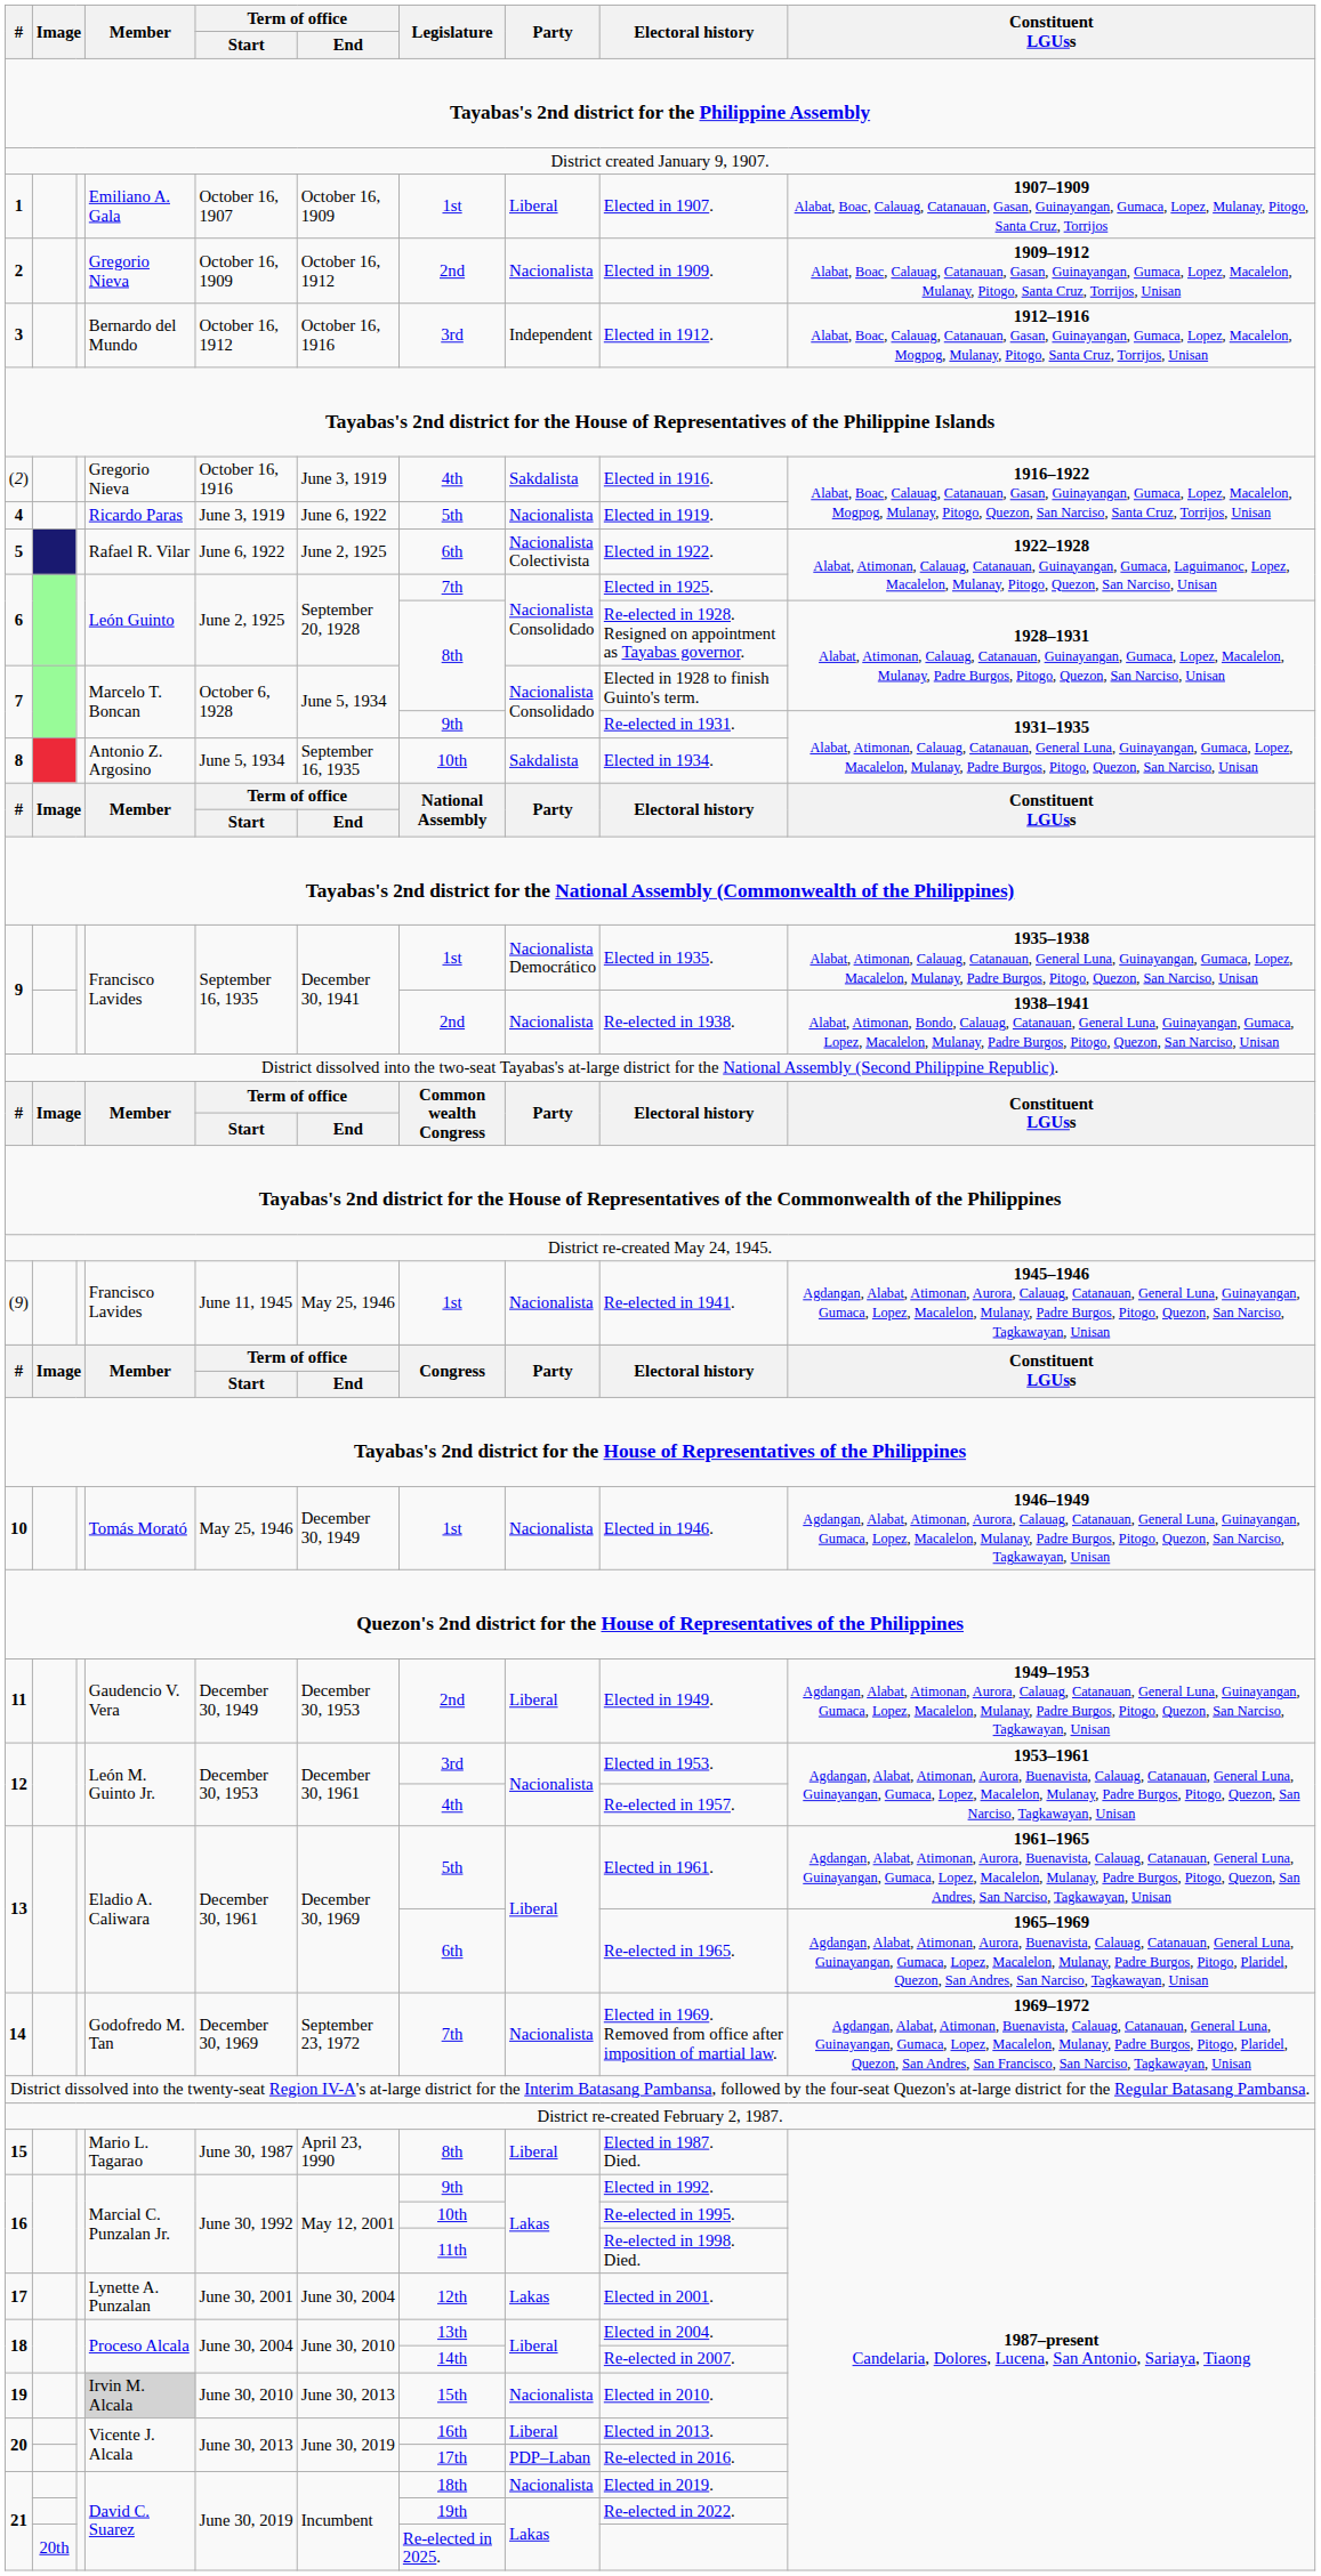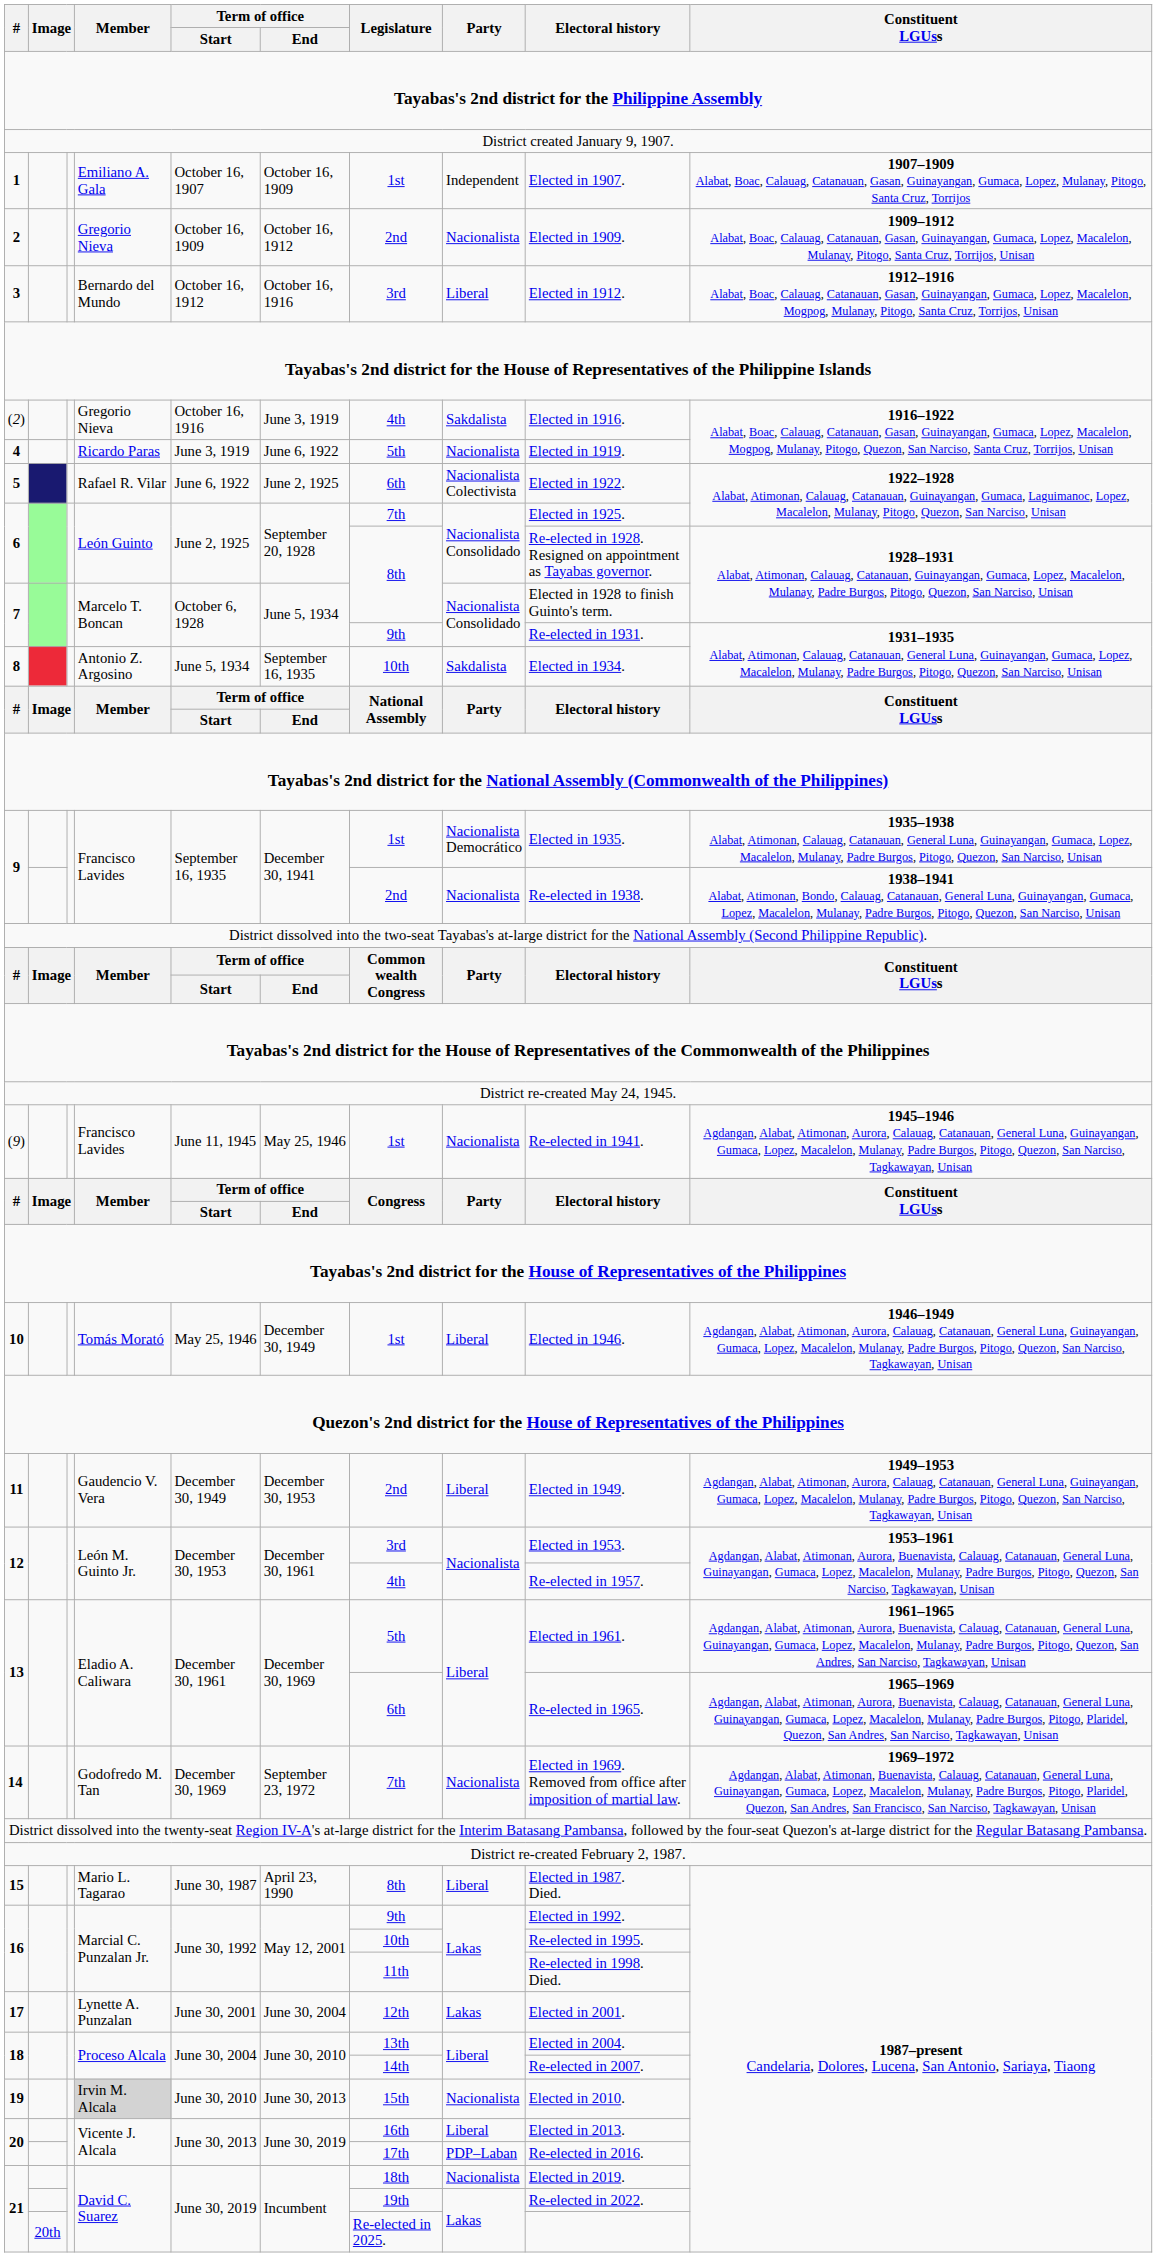1 | Party: Liberal -> Independent
3 | Party: Independent -> Liberal
10 | Party: Nacionalista -> Liberal
